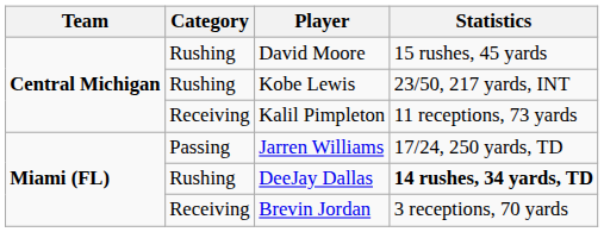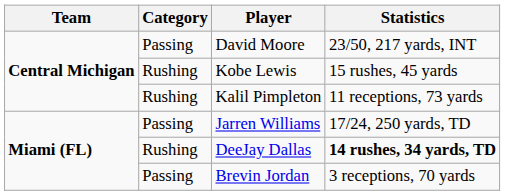David Moore | Category: Rushing -> Passing
David Moore | Statistics: 15 rushes, 45 yards -> 23/50, 217 yards, INT
Kobe Lewis | Statistics: 23/50, 217 yards, INT -> 15 rushes, 45 yards
Kalil Pimpleton | Category: Receiving -> Rushing
Brevin Jordan | Category: Receiving -> Passing
